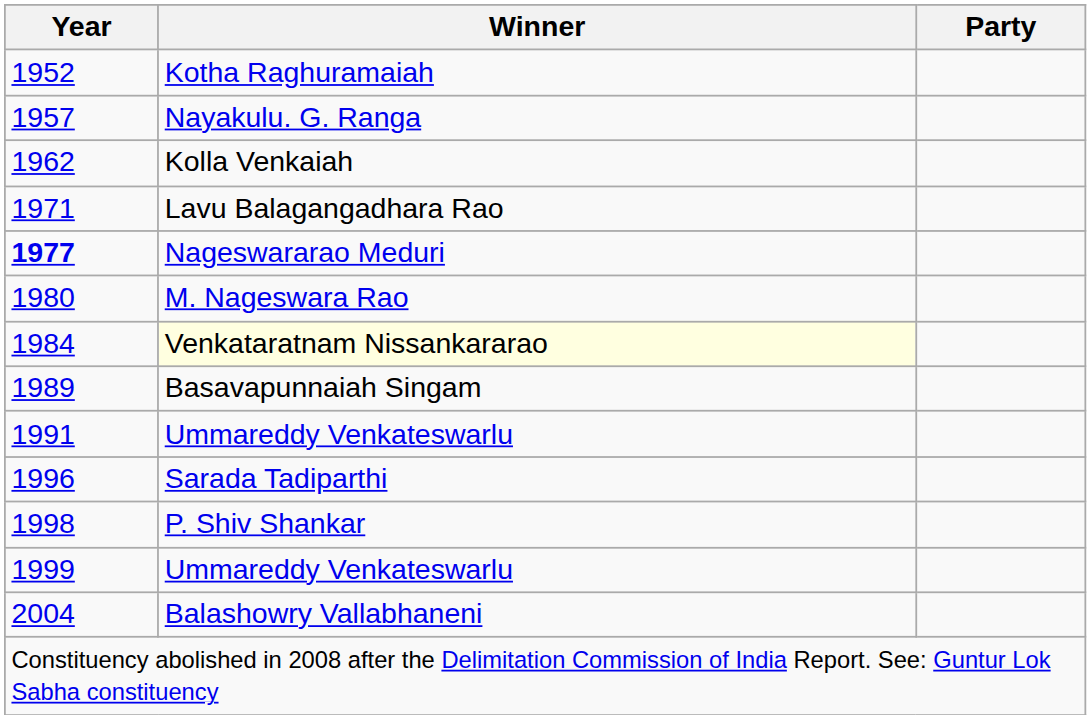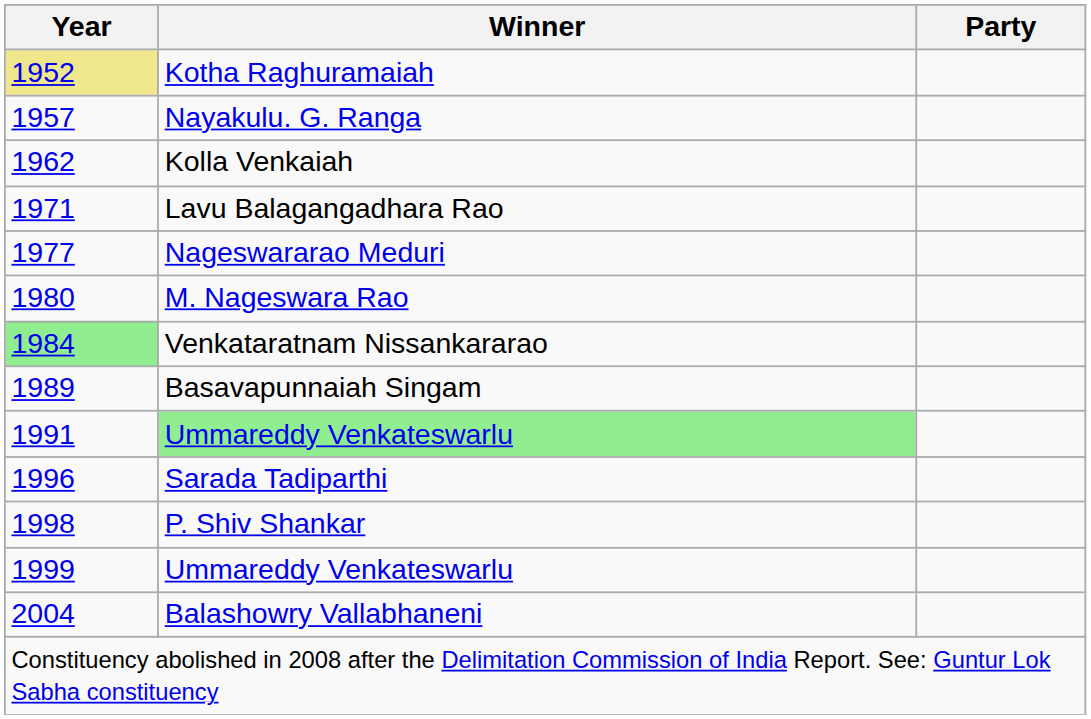Kotha Raghuramaiah | Year: no background -> khaki background
Nageswararao Meduri | Year: bold -> normal
Venkataratnam Nissankararao | Year: no background -> lightgreen background
Venkataratnam Nissankararao | Winner: lightyellow background -> no background
1991 / Ummareddy Venkateswarlu | Winner: no background -> lightgreen background
